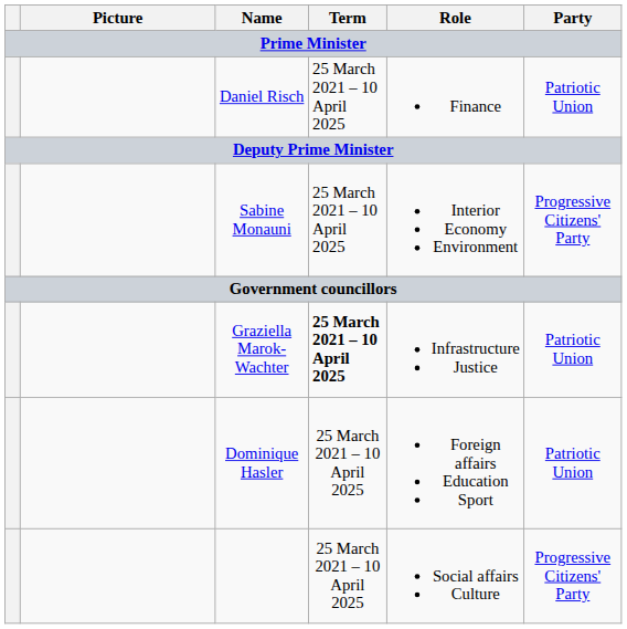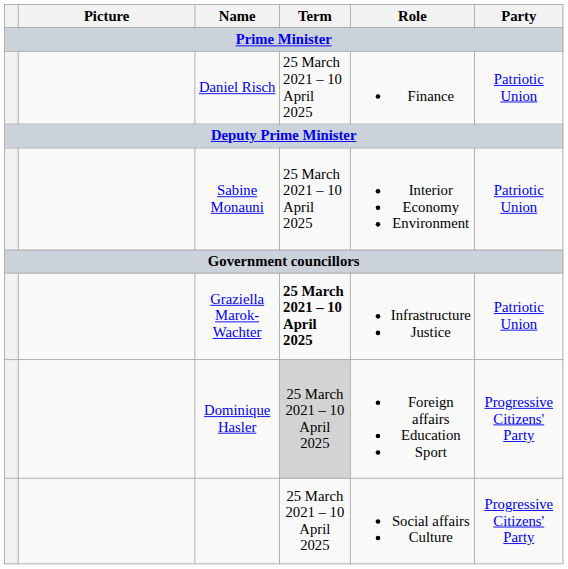Sabine Monauni | Party: Progressive Citizens' Party -> Patriotic Union
Dominique Hasler | Term: no background -> lightgrey background
Dominique Hasler | Party: Patriotic Union -> Progressive Citizens' Party
